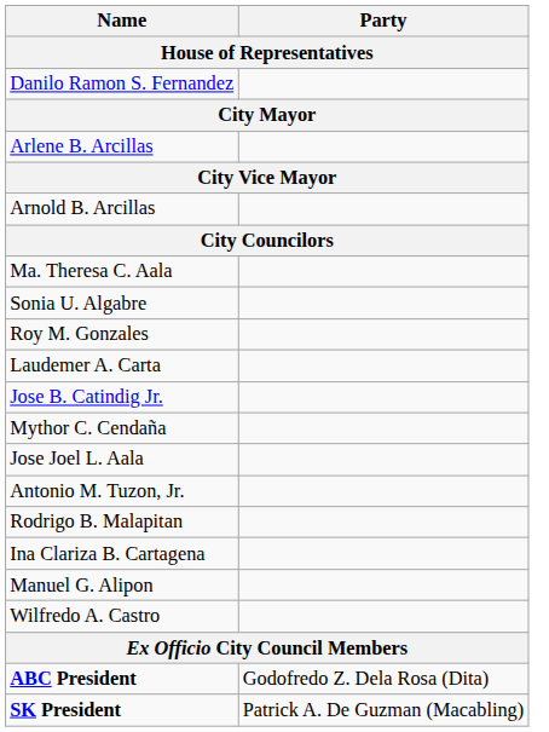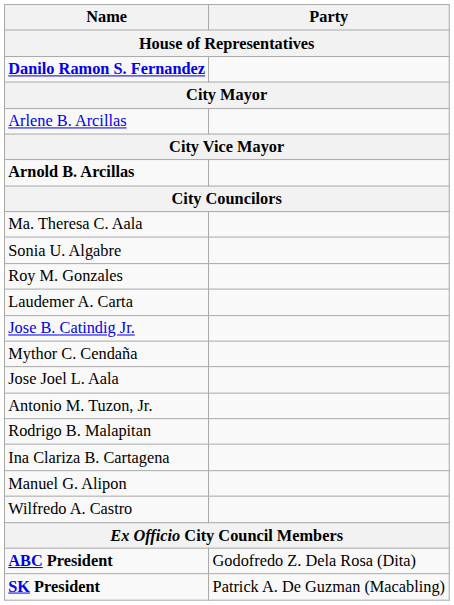Danilo Ramon S. Fernandez | Name / House of Representatives: normal -> bold
Arnold B. Arcillas | Name / House of Representatives: normal -> bold
